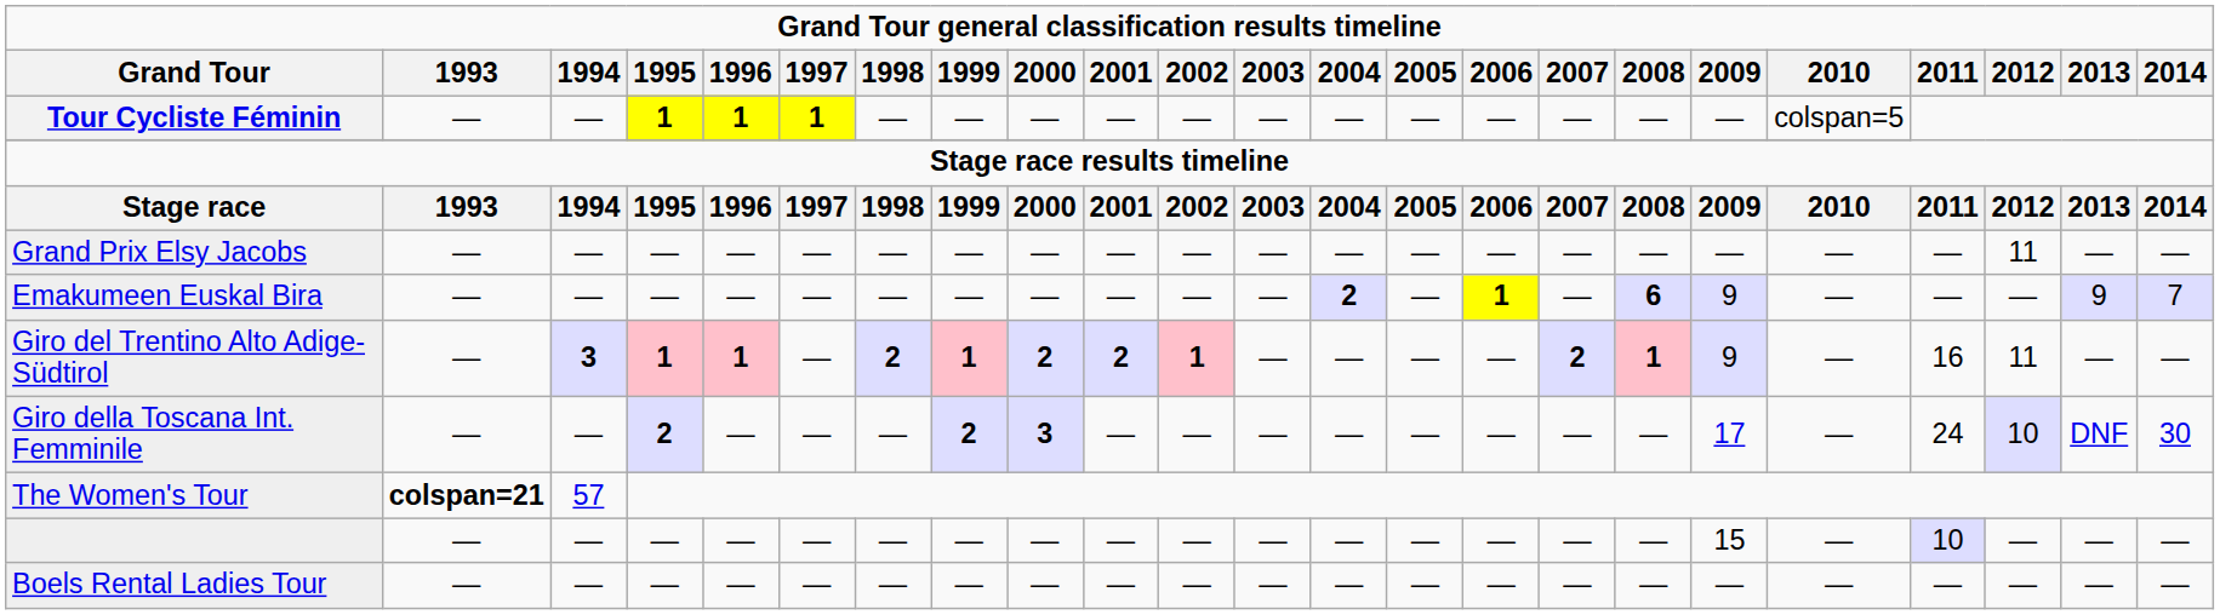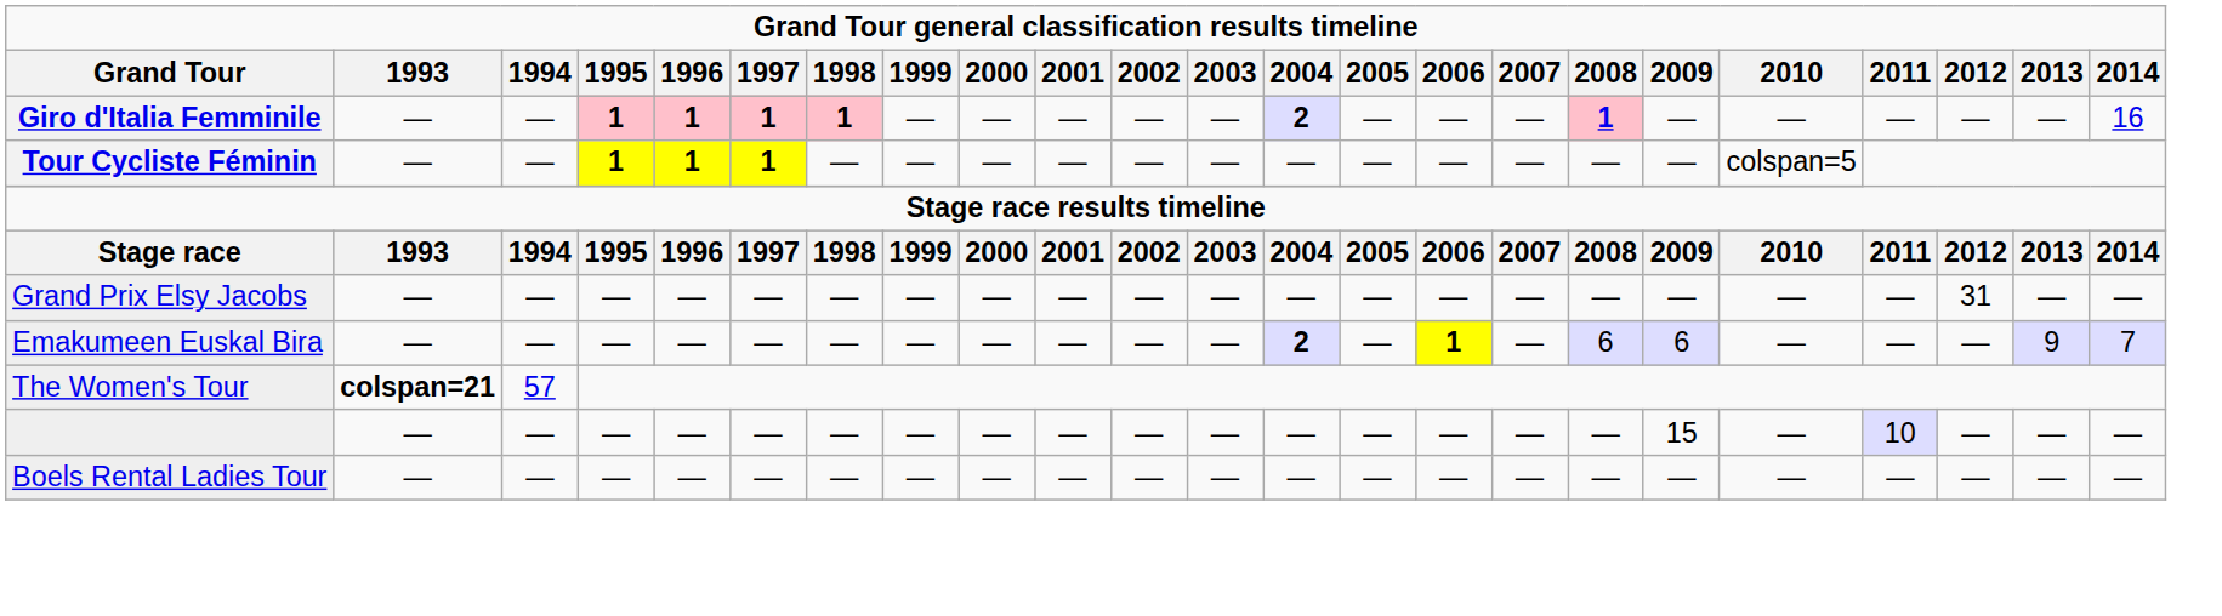+ row: Giro d'Italia Femminile | — | — | 1 | 1 | 1 | 1 | — | — | — | — | — | 2 | — | — | — | 1 | — | — | — | — | — | 16
Grand Prix Elsy Jacobs | 2012: 11 -> 31
Emakumeen Euskal Bira | 2008: bold -> normal
Emakumeen Euskal Bira | 2009: 9 -> 6
- row: Giro del Trentino Alto Adige-Südtirol | — | 3 | 1 | 1 | — | 2 | 1 | 2 | 2 | 1 | — | — | — | — | 2 | 1 | 9 | — | 16 | 11 | — | —
- row: Giro della Toscana Int. Femminile | — | — | 2 | — | — | — | 2 | 3 | — | — | — | — | — | — | — | — | 17 | — | 24 | 10 | DNF | 30
